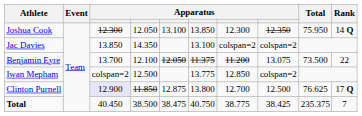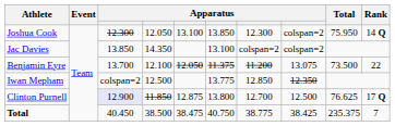Joshua Cook | column 8: 12.350 -> colspan=2
Iwan Mepham | column 8: colspan=2 -> 12.350
